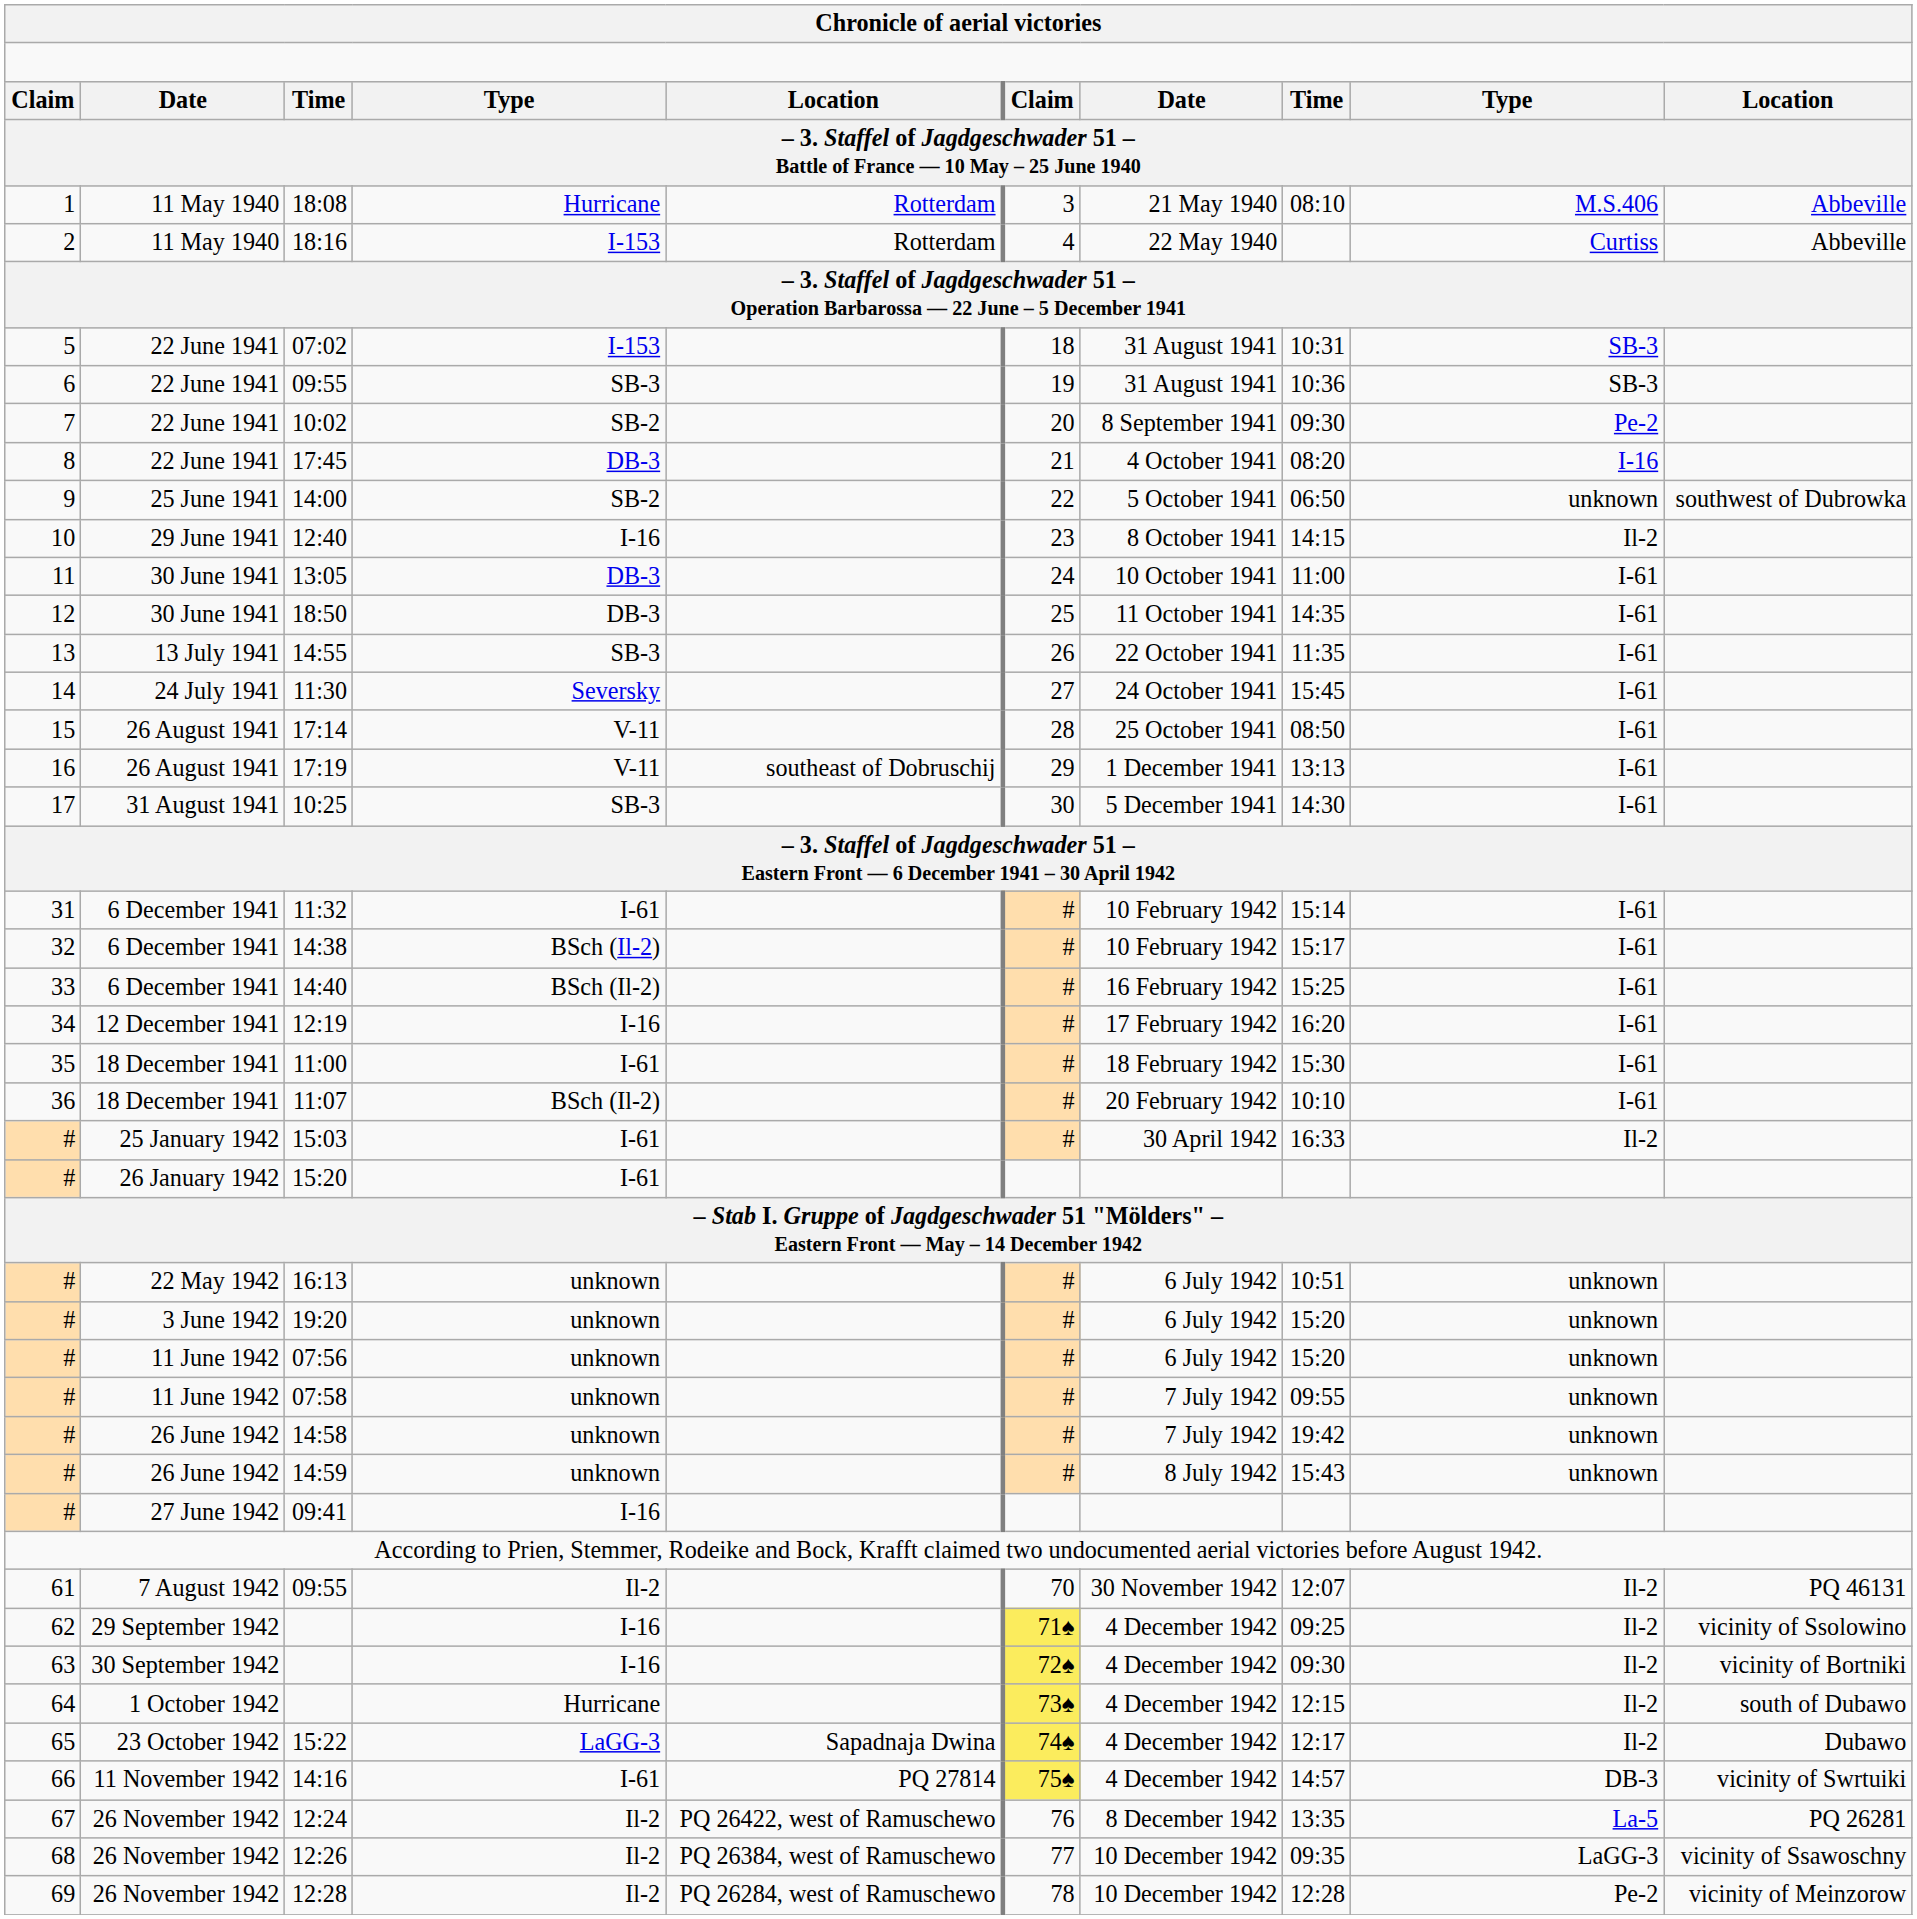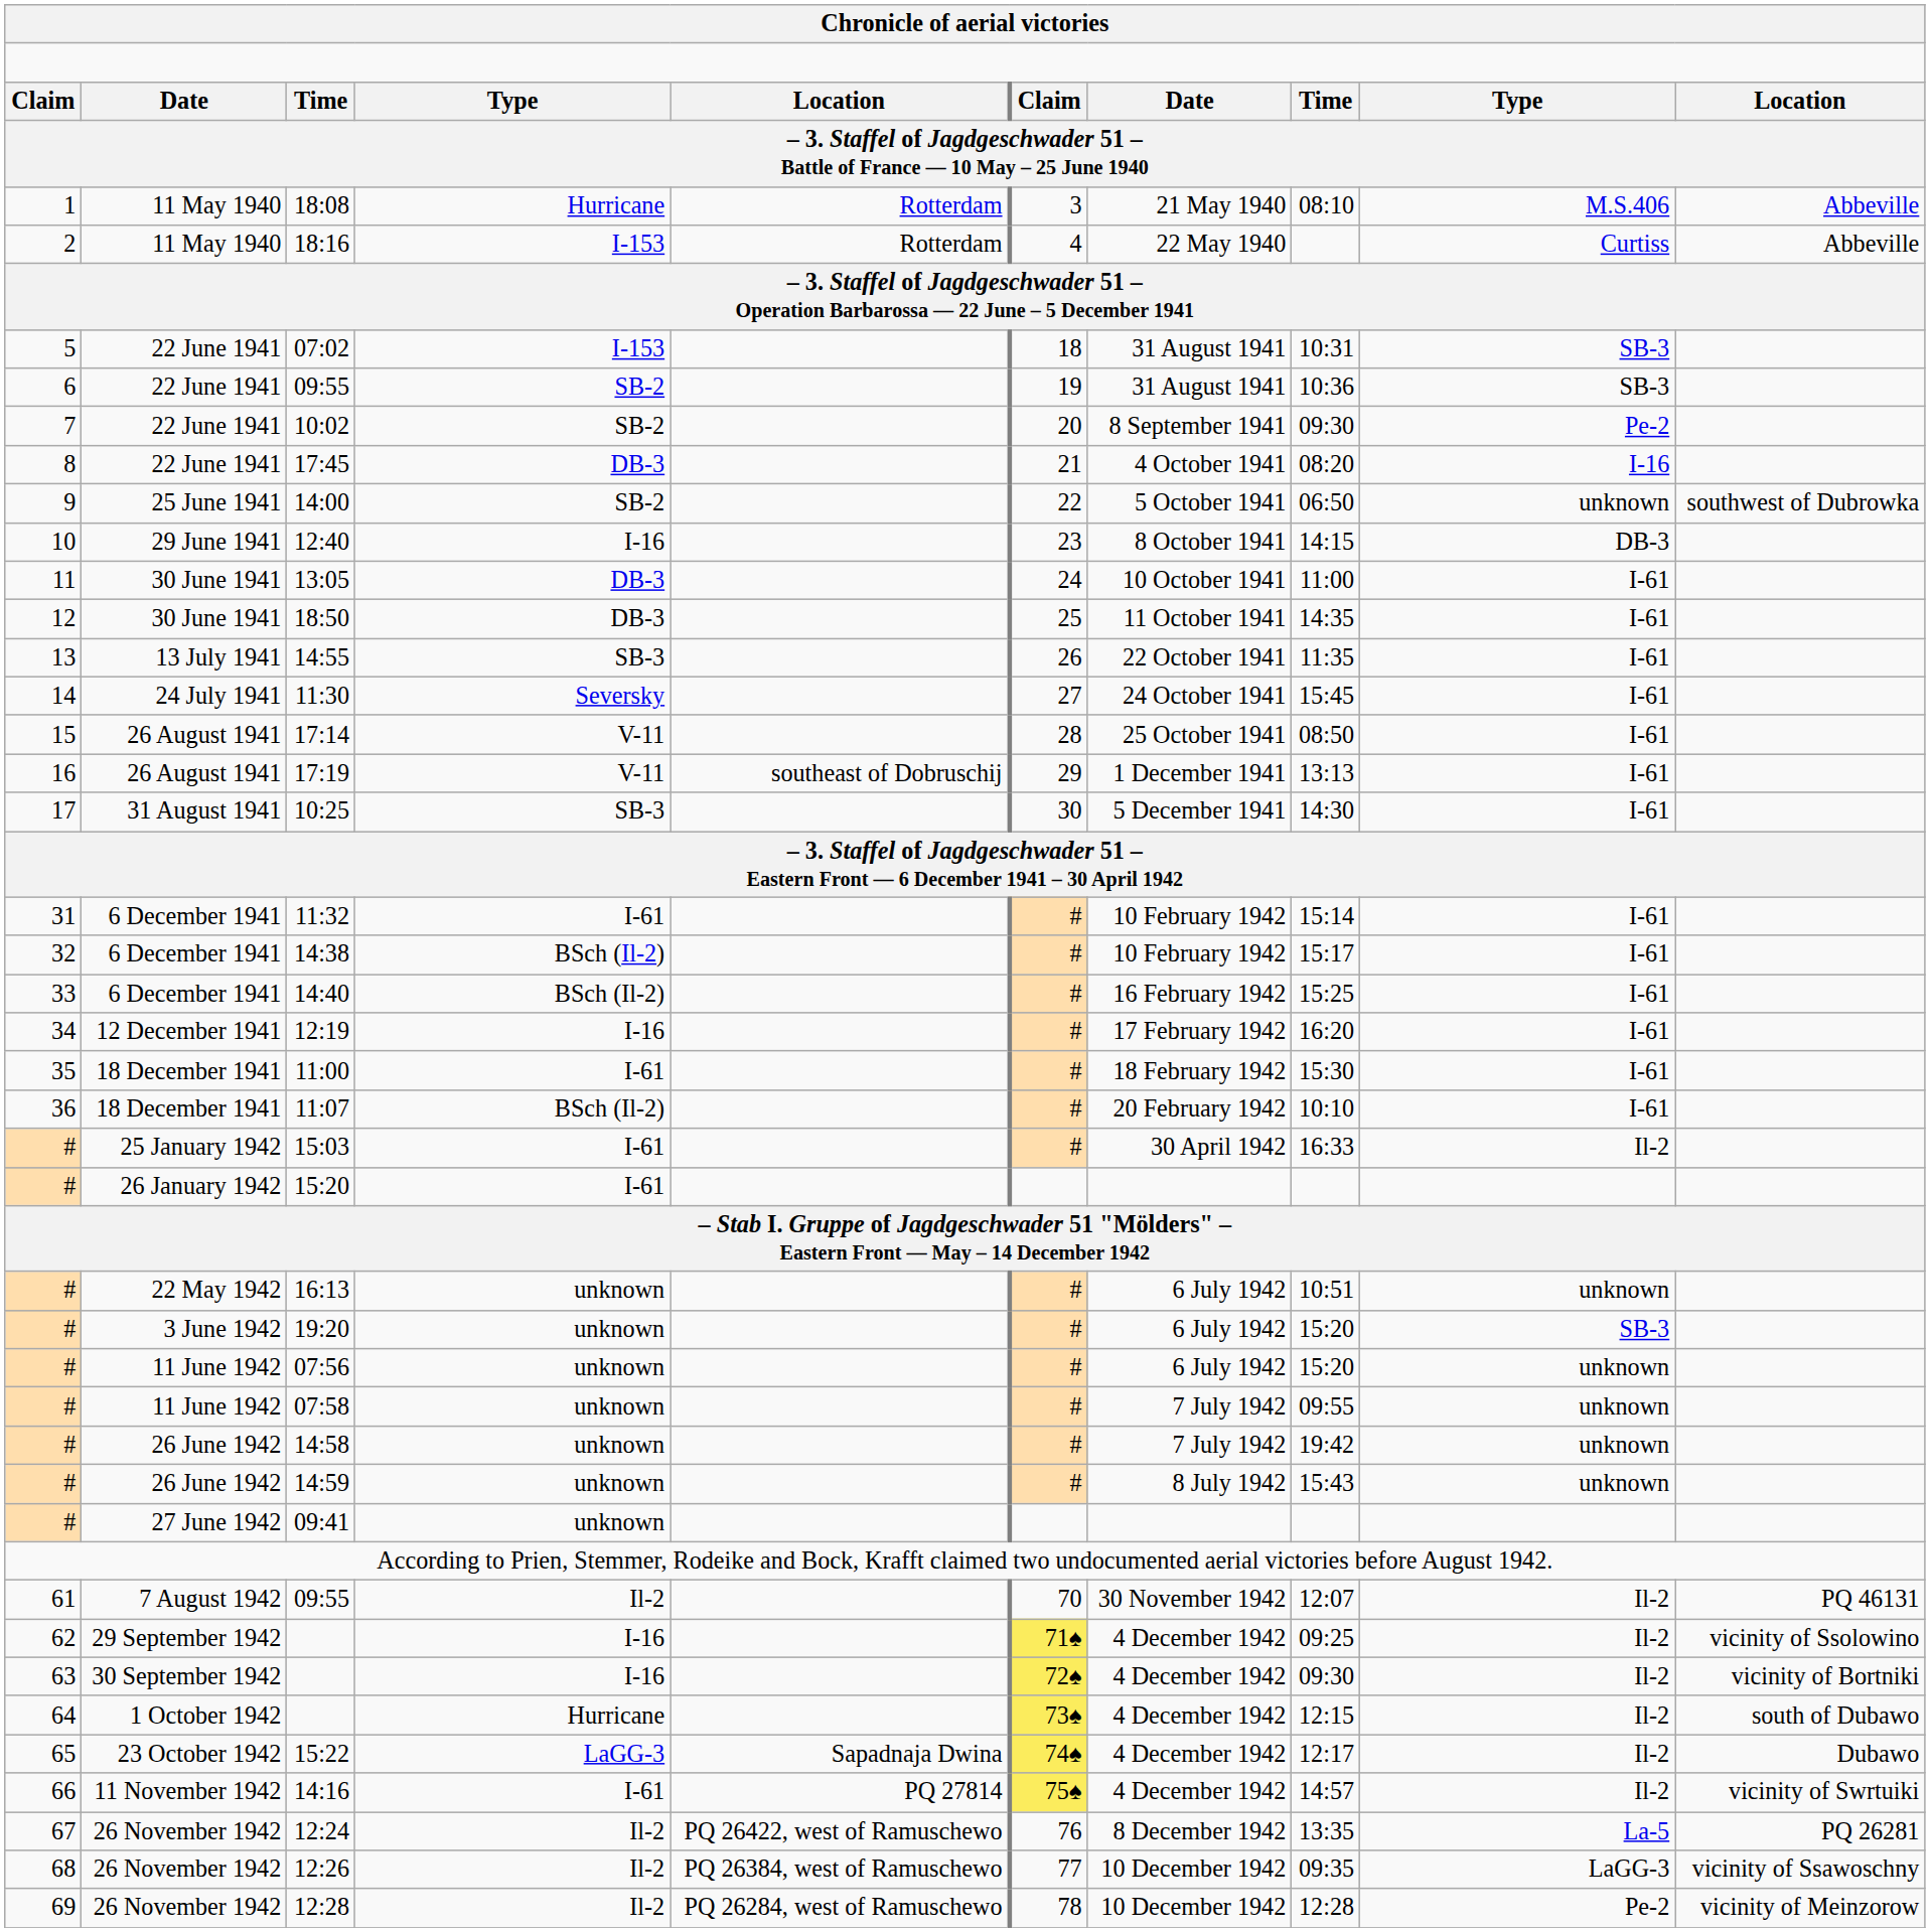6 / 09:55 | column 4: SB-3 -> SB-2
12:40 | column 9: Il-2 -> DB-3
19:20 | column 9: unknown -> SB-3
09:41 | column 4: I-16 -> unknown
14:16 | column 9: DB-3 -> Il-2
